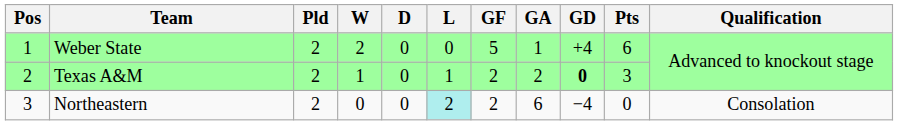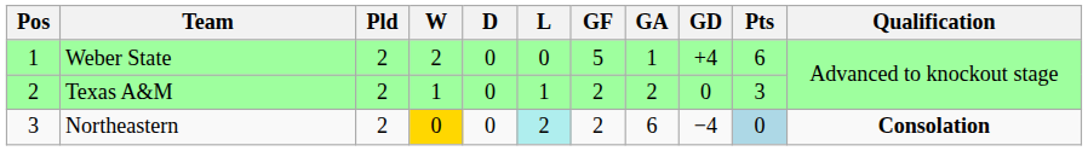Texas A&M | GD: bold -> normal
Northeastern | W: no background -> gold background
Northeastern | Pts: no background -> lightblue background
Northeastern | Qualification: normal -> bold
